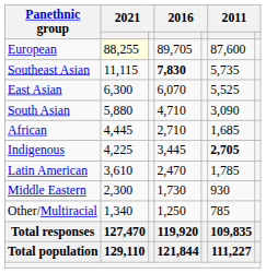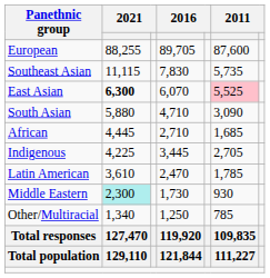European | column 2: lightyellow background -> no background
Southeast Asian | column 4: bold -> normal
East Asian | column 2: normal -> bold
East Asian | column 6: no background -> pink background
Indigenous | column 6: bold -> normal
Middle Eastern | column 2: no background -> paleturquoise background
